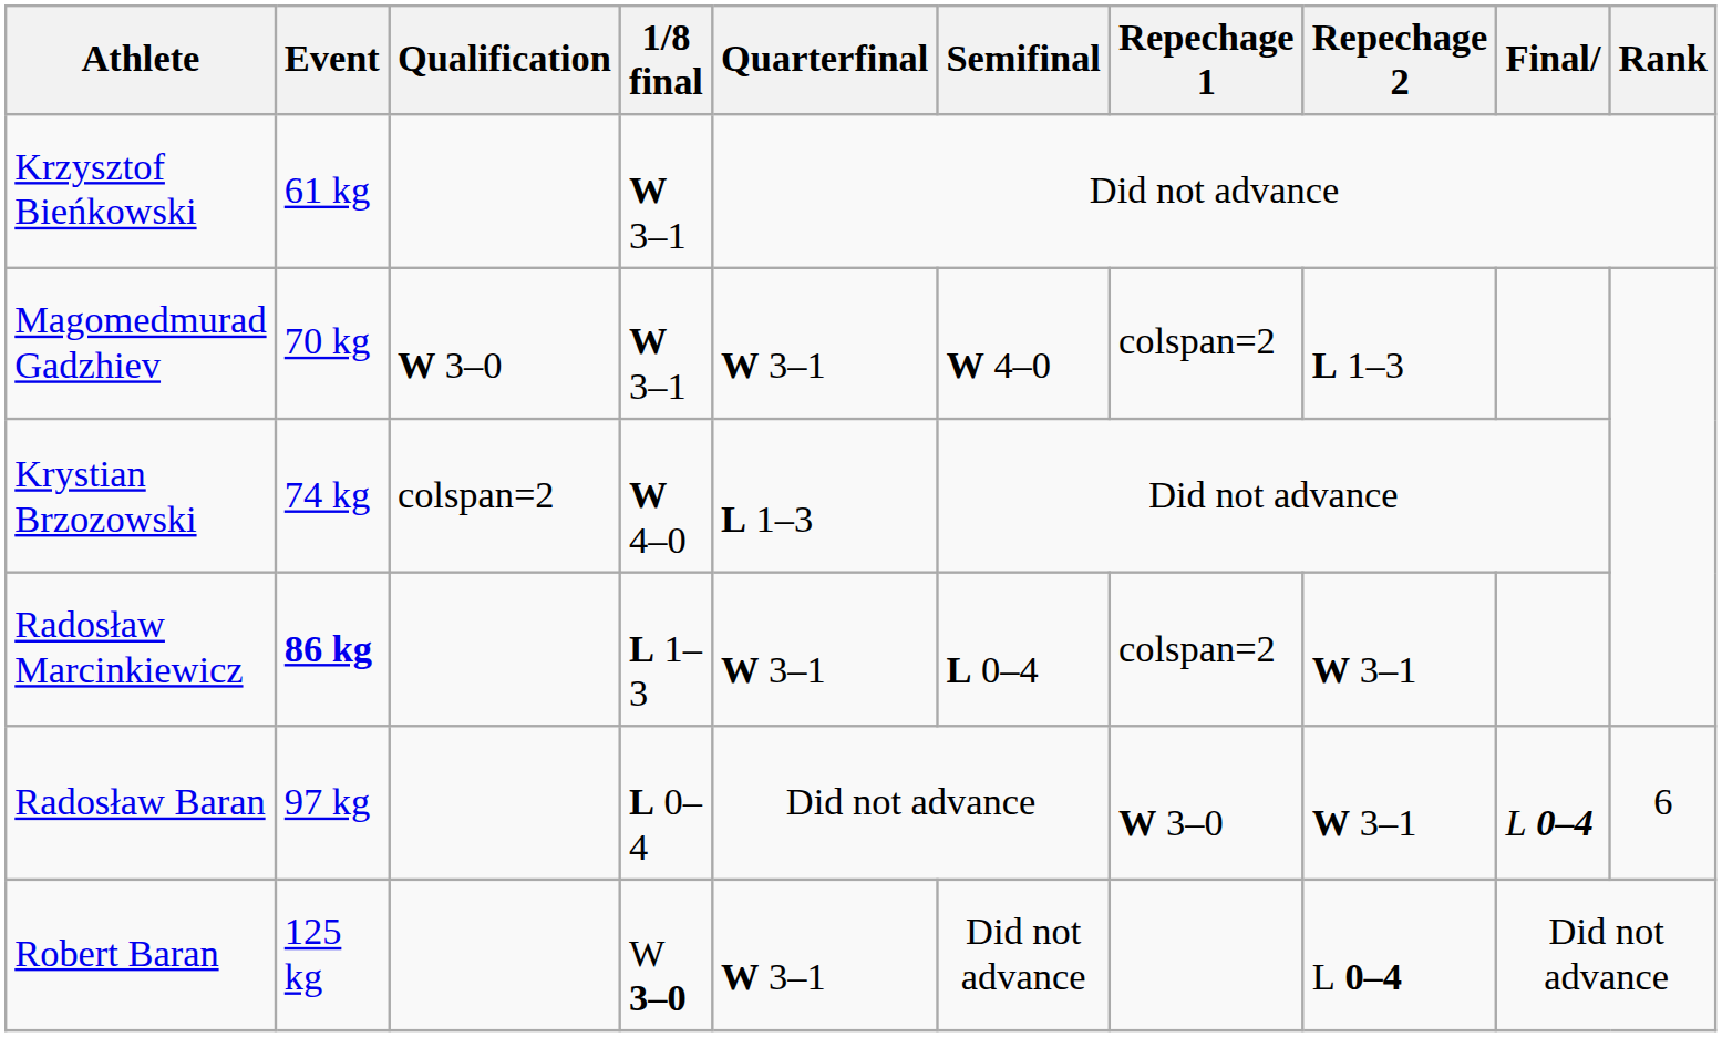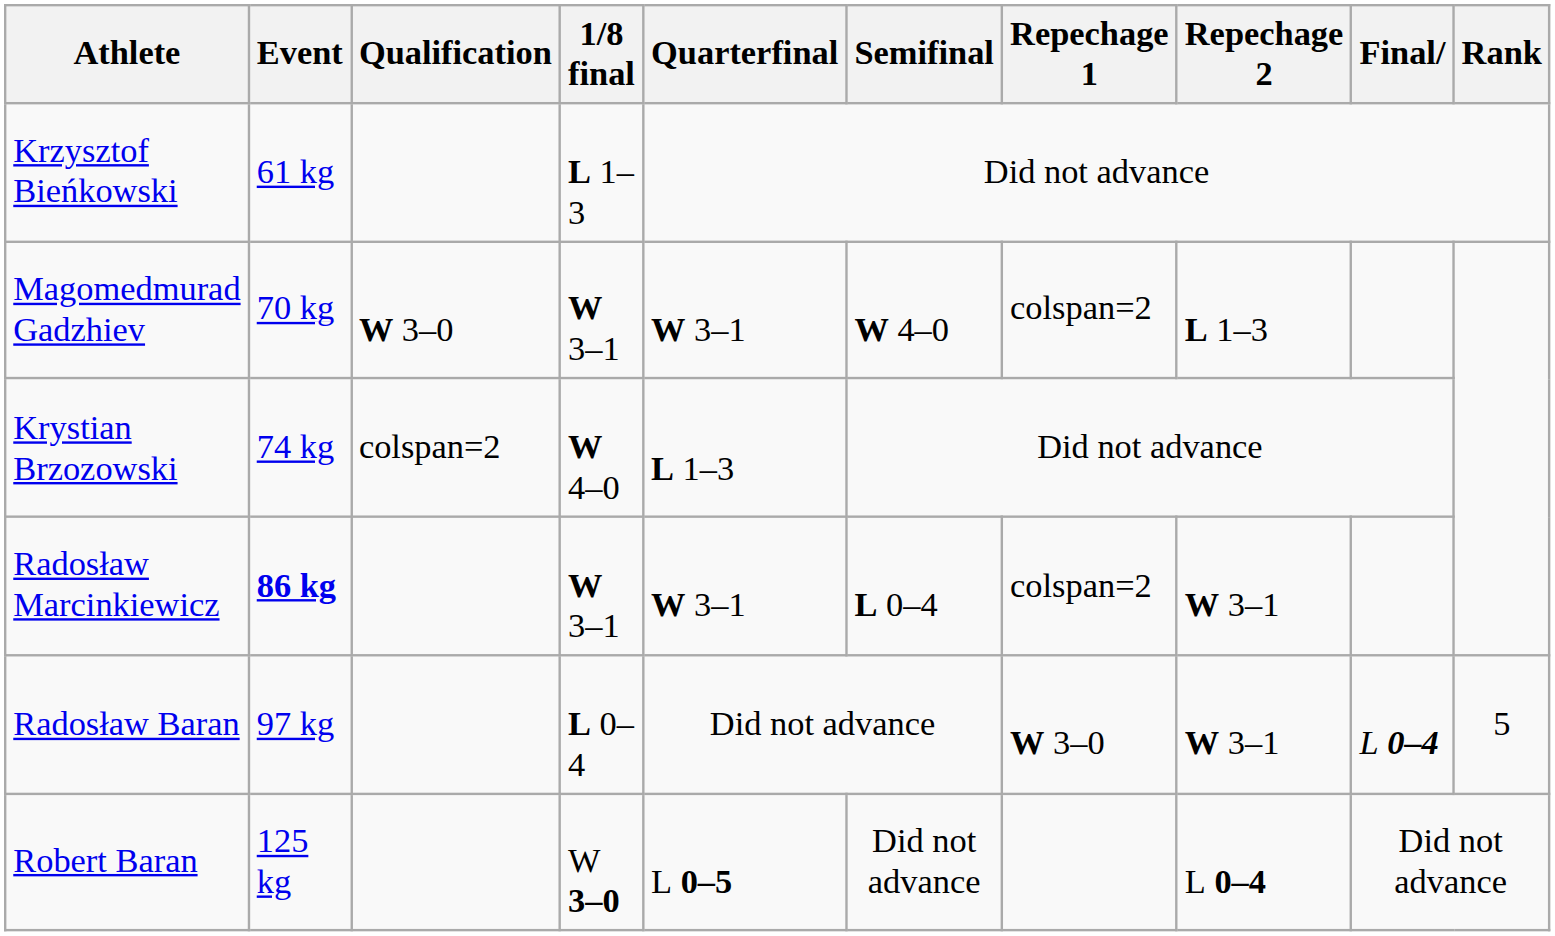Krzysztof Bieńkowski | 1/8 final: W 3–1 -> L 1–3
Radosław Marcinkiewicz | 1/8 final: L 1–3 -> W 3–1
Radosław Baran | Rank: 6 -> 5
Robert Baran | Quarterfinal: W 3–1 -> L 0–5
